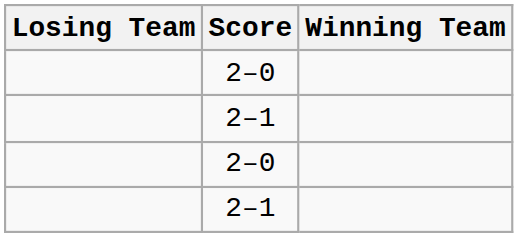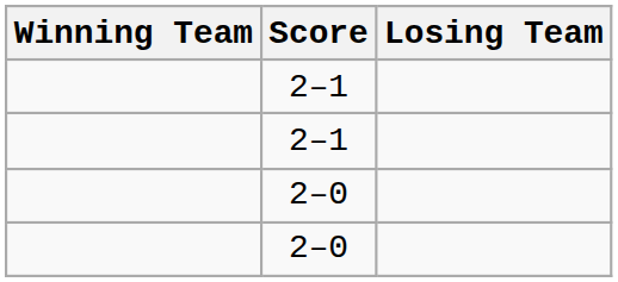columns swapped: Winning Team <-> Losing Team
row 2 | Score: 2–0 -> 2–1
row 5 | Score: 2–1 -> 2–0
